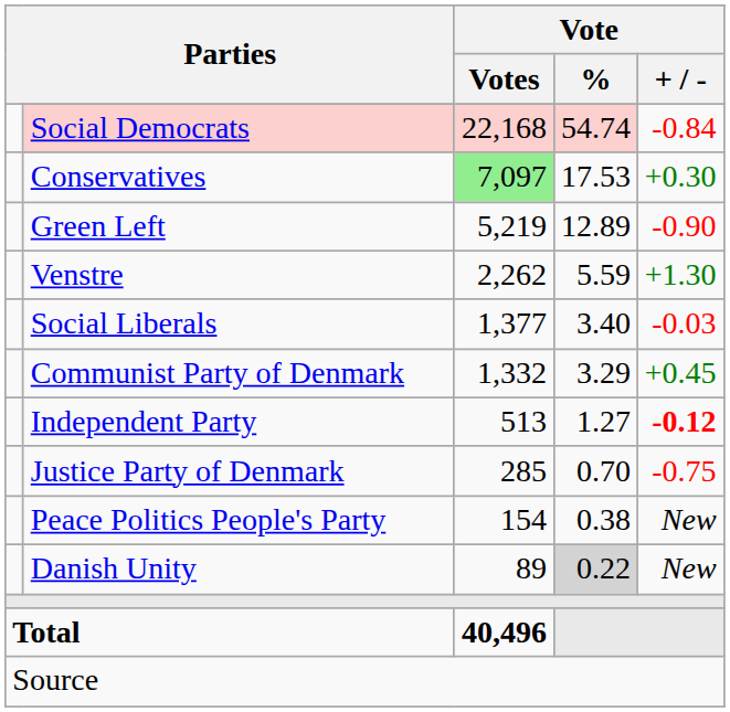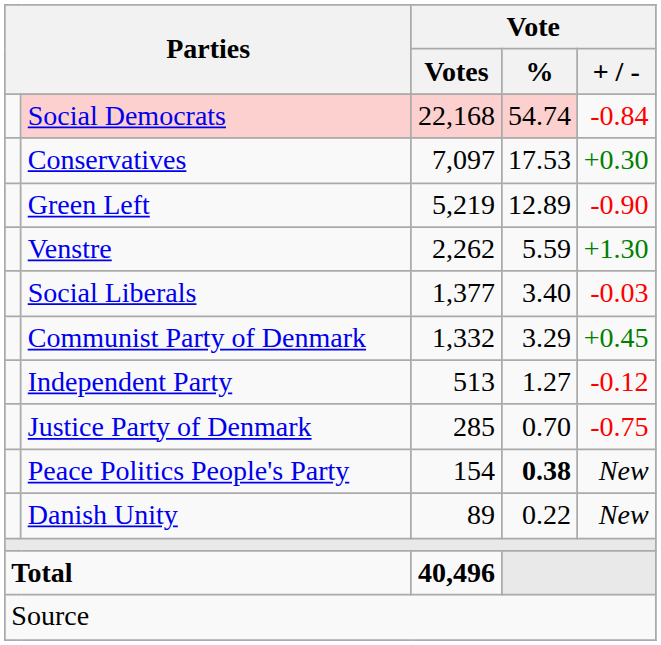Conservatives | Vote / Votes: lightgreen background -> no background
Independent Party | Vote / + / -: bold -> normal
Peace Politics People's Party | Vote / %: normal -> bold
Danish Unity | Vote / %: lightgrey background -> no background
